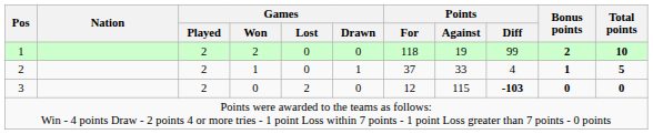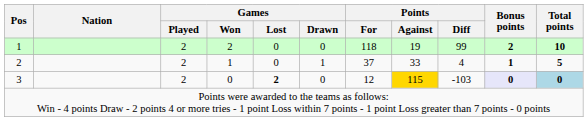3 | Games / Lost: normal -> bold
3 | Points / Against: no background -> gold background
3 | Points / Diff: bold -> normal
3 | Bonus points: no background -> lavender background
3 | Total points: no background -> lightblue background
